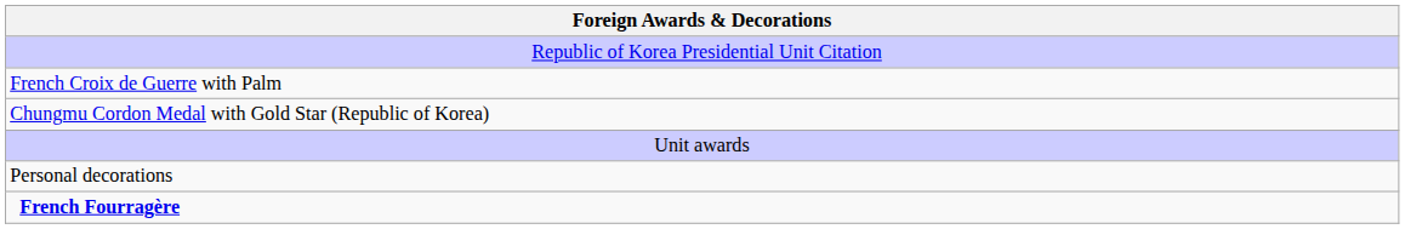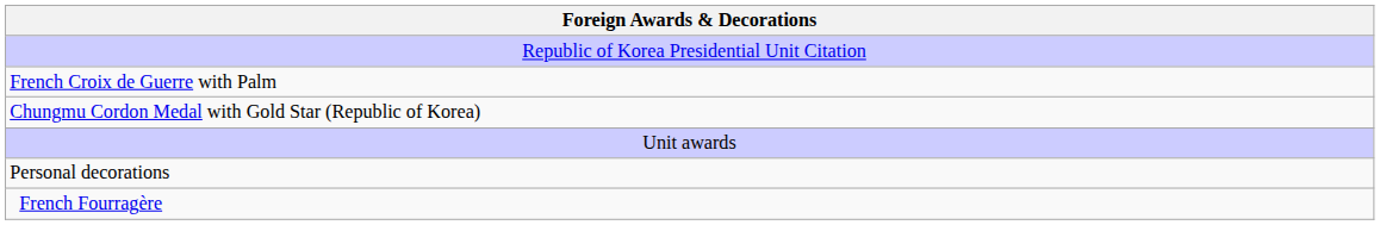row 7 | column 1: bold -> normal
